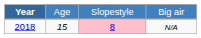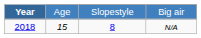2018 | column 3: pink background -> no background
